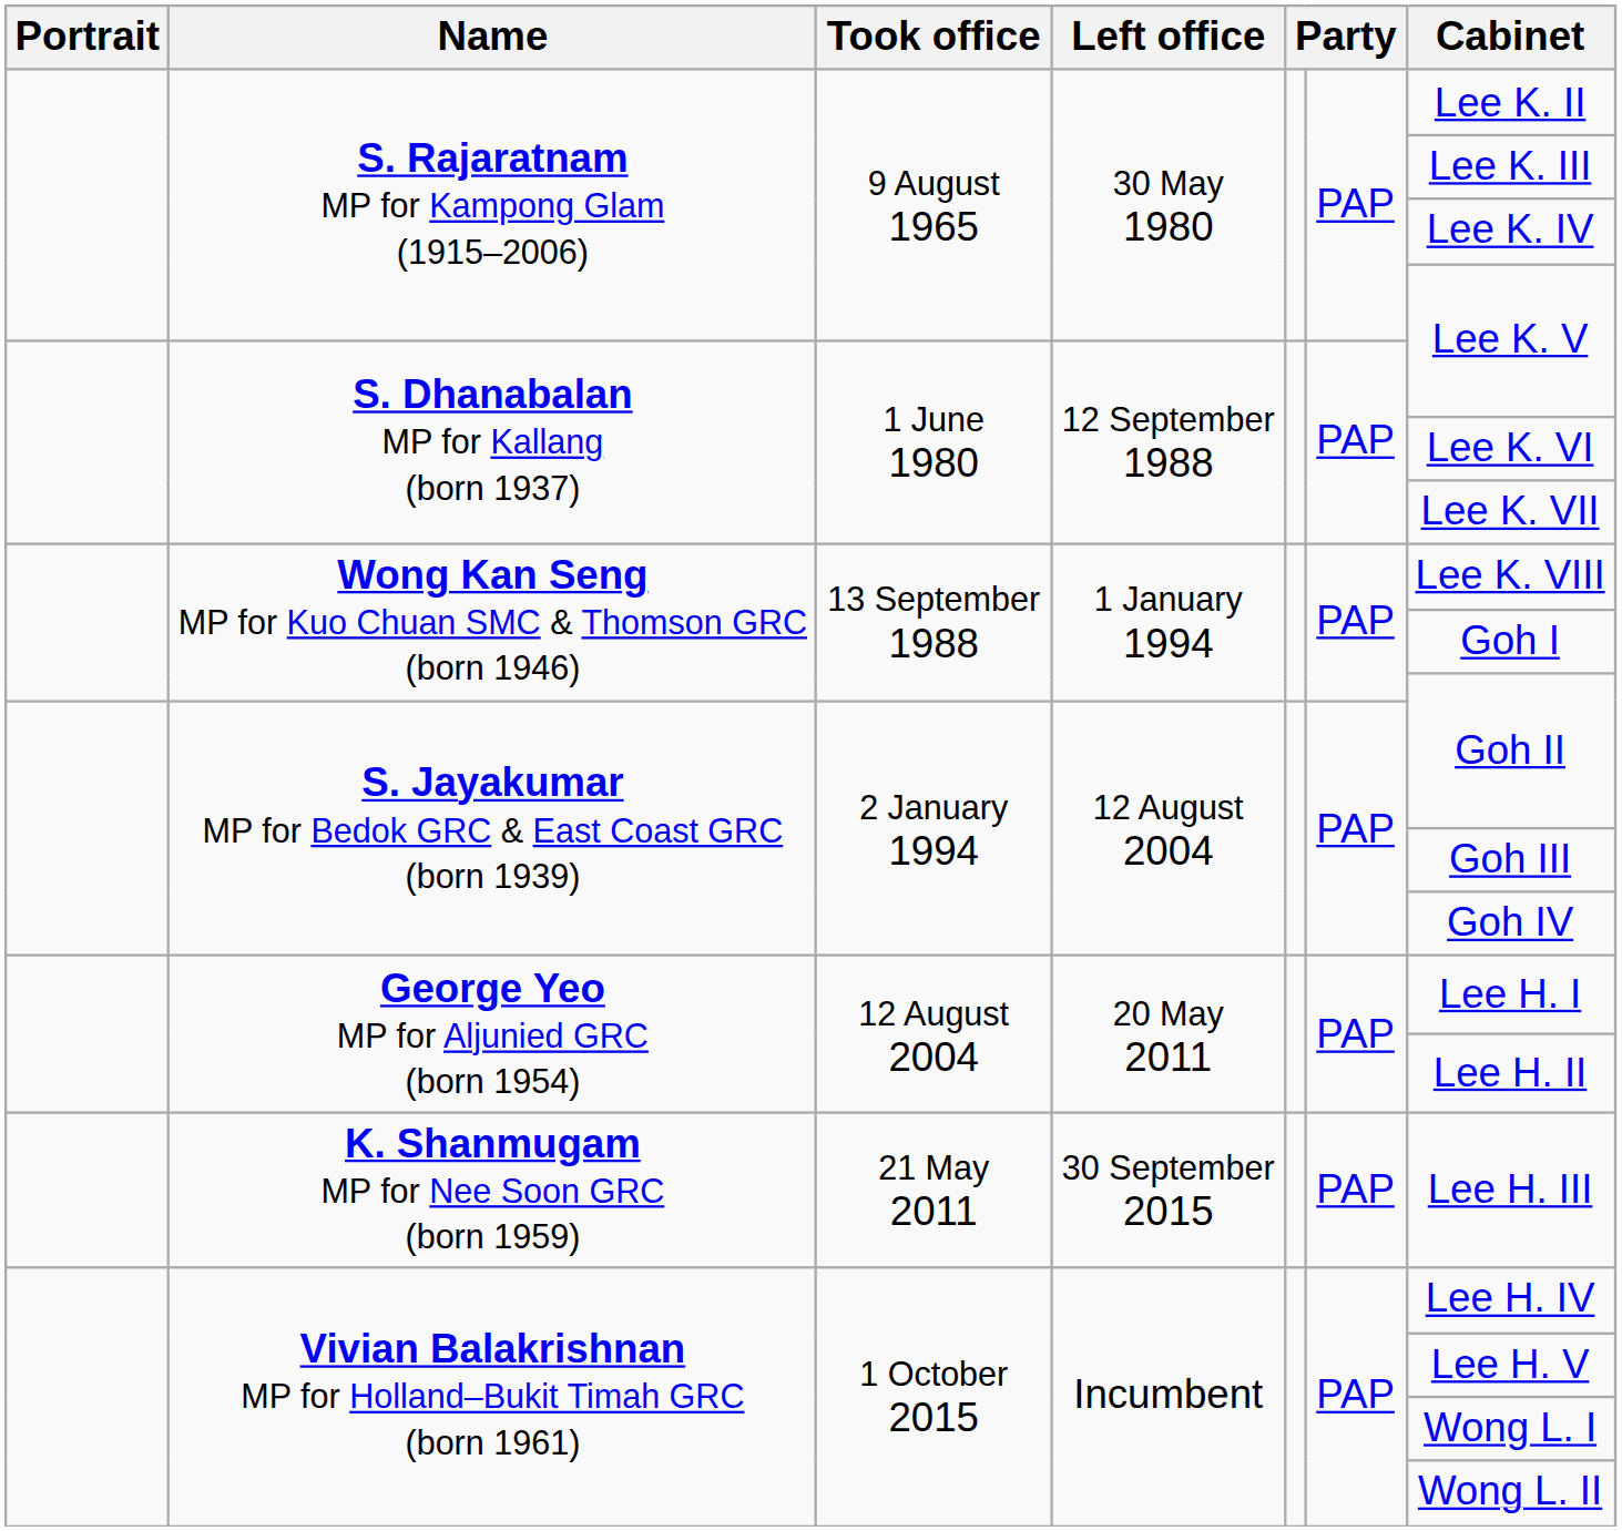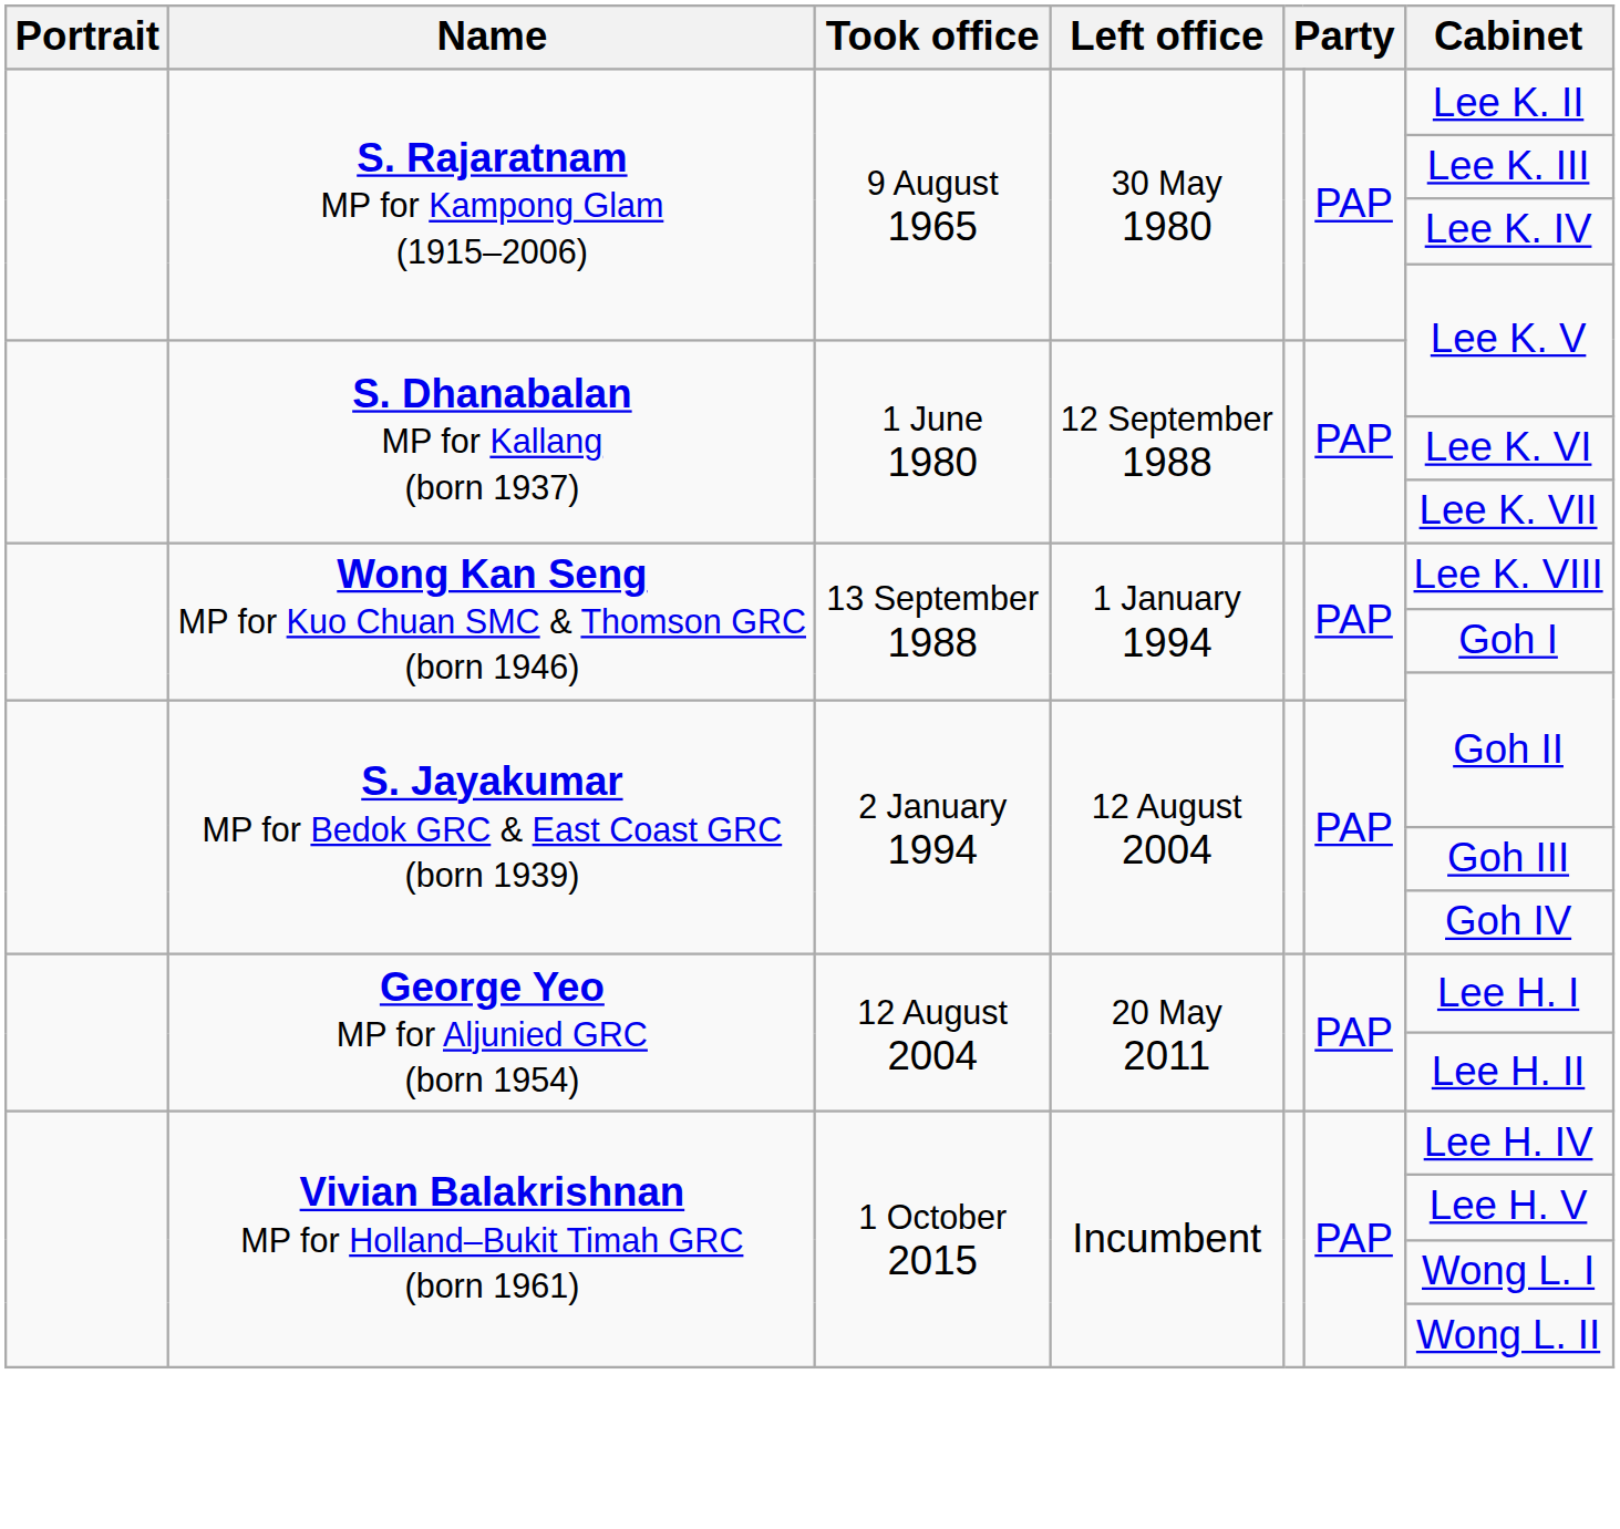- row: K. Shanmugam MP for Nee Soon GRC (born 1959) | 21 May 2011 | 30 September 2015 | PAP | Lee H. III
